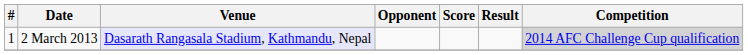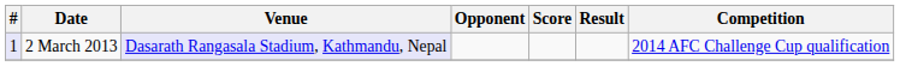2 March 2013 | #: no background -> lavender background
2 March 2013 | Competition: lightgrey background -> no background
